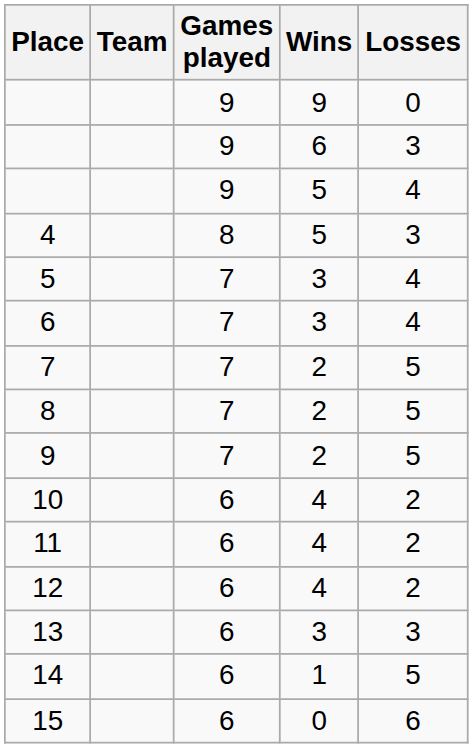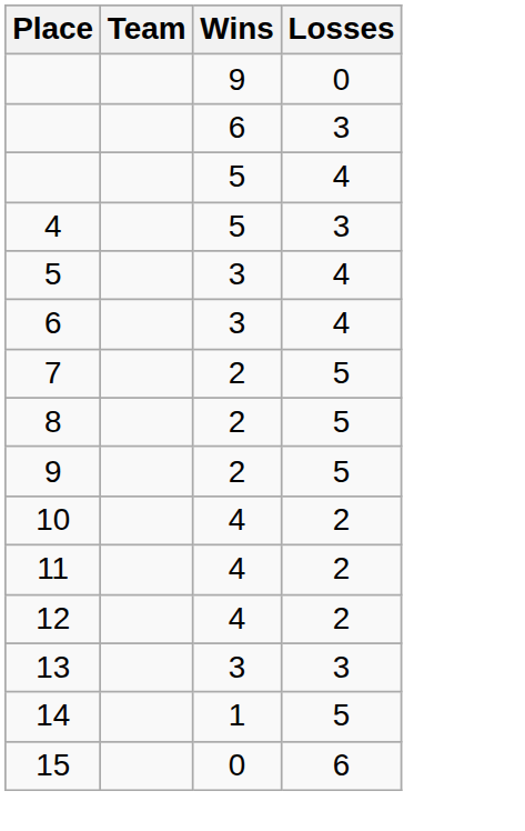- column: Games played | 9 | 9 | 9 | 8 | 7 | 7 | 7 | 7 | 7 | 6 | 6 | 6 | 6 | 6 | 6
